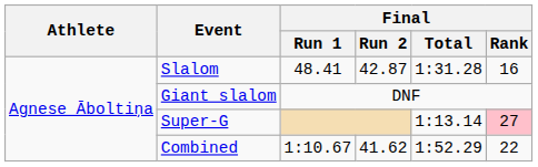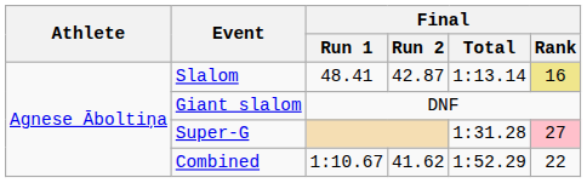Slalom | Final / Total: 1:31.28 -> 1:13.14
Slalom | Final / Rank: no background -> khaki background
Super-G | Final / Total: 1:13.14 -> 1:31.28
